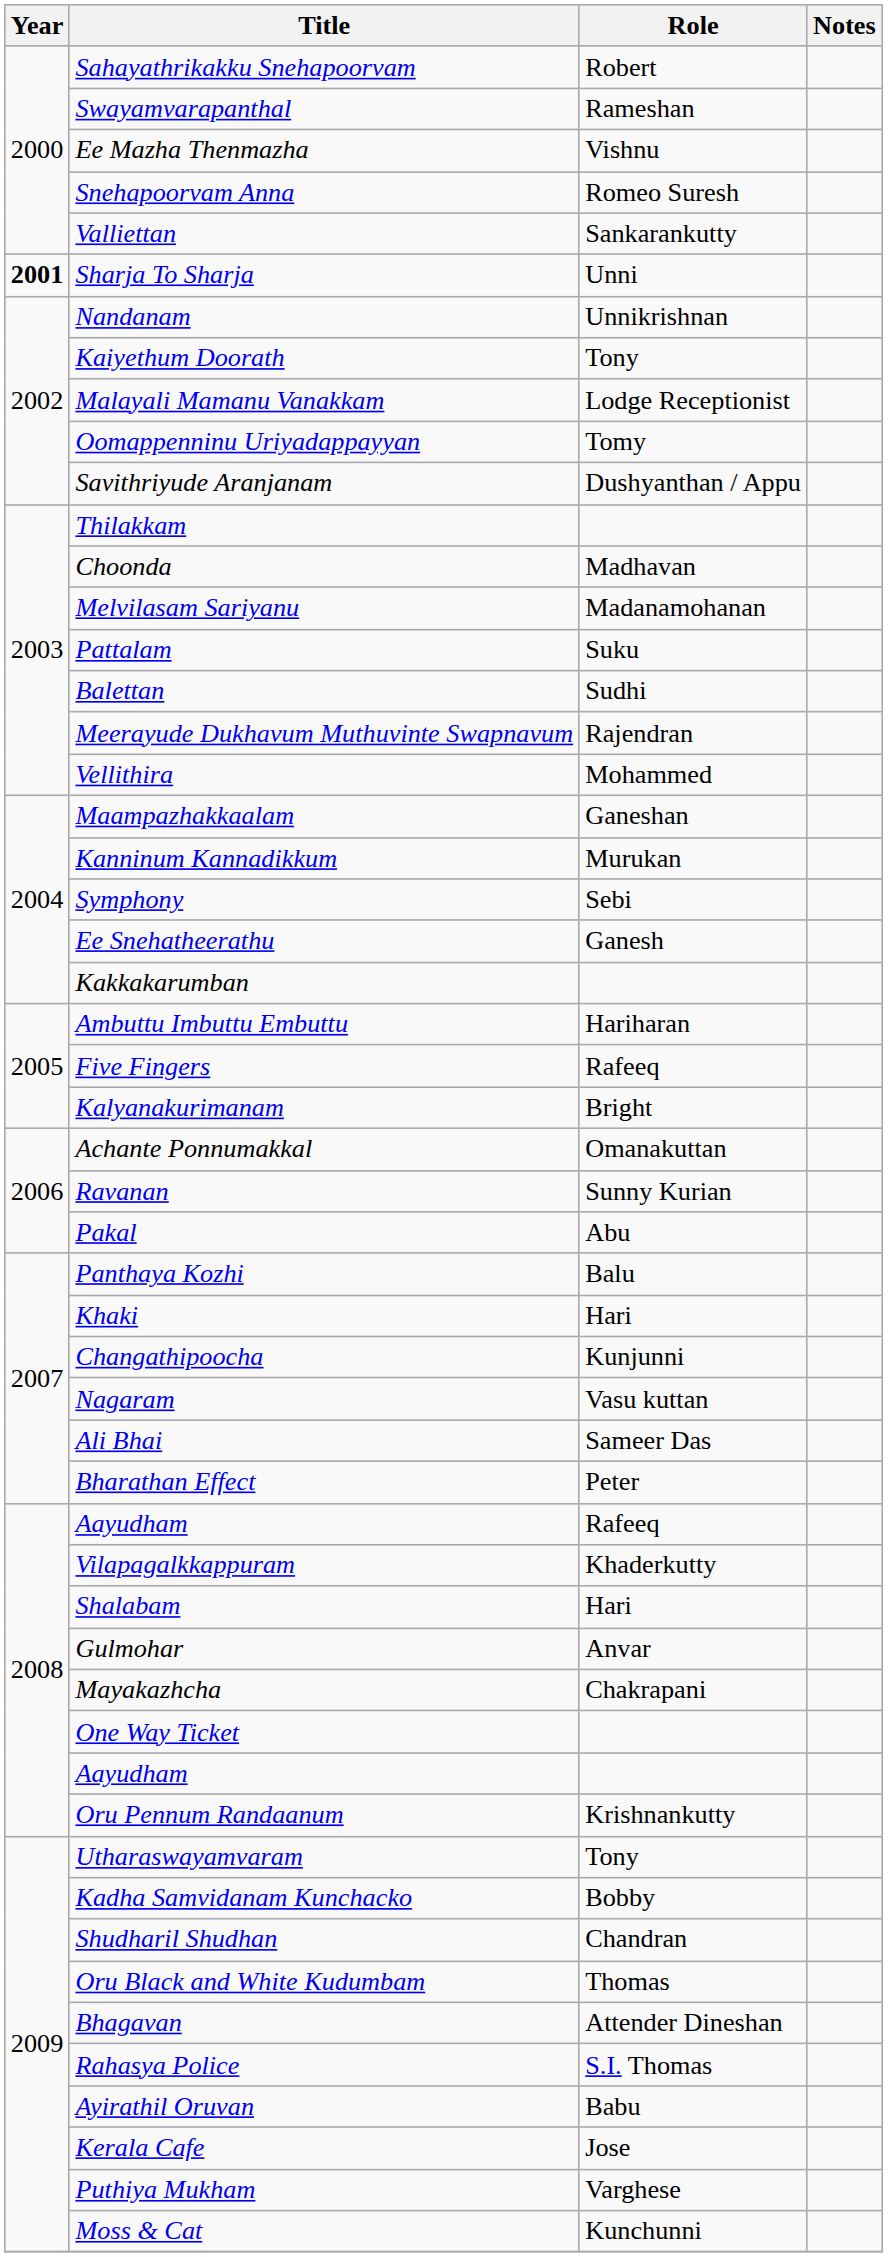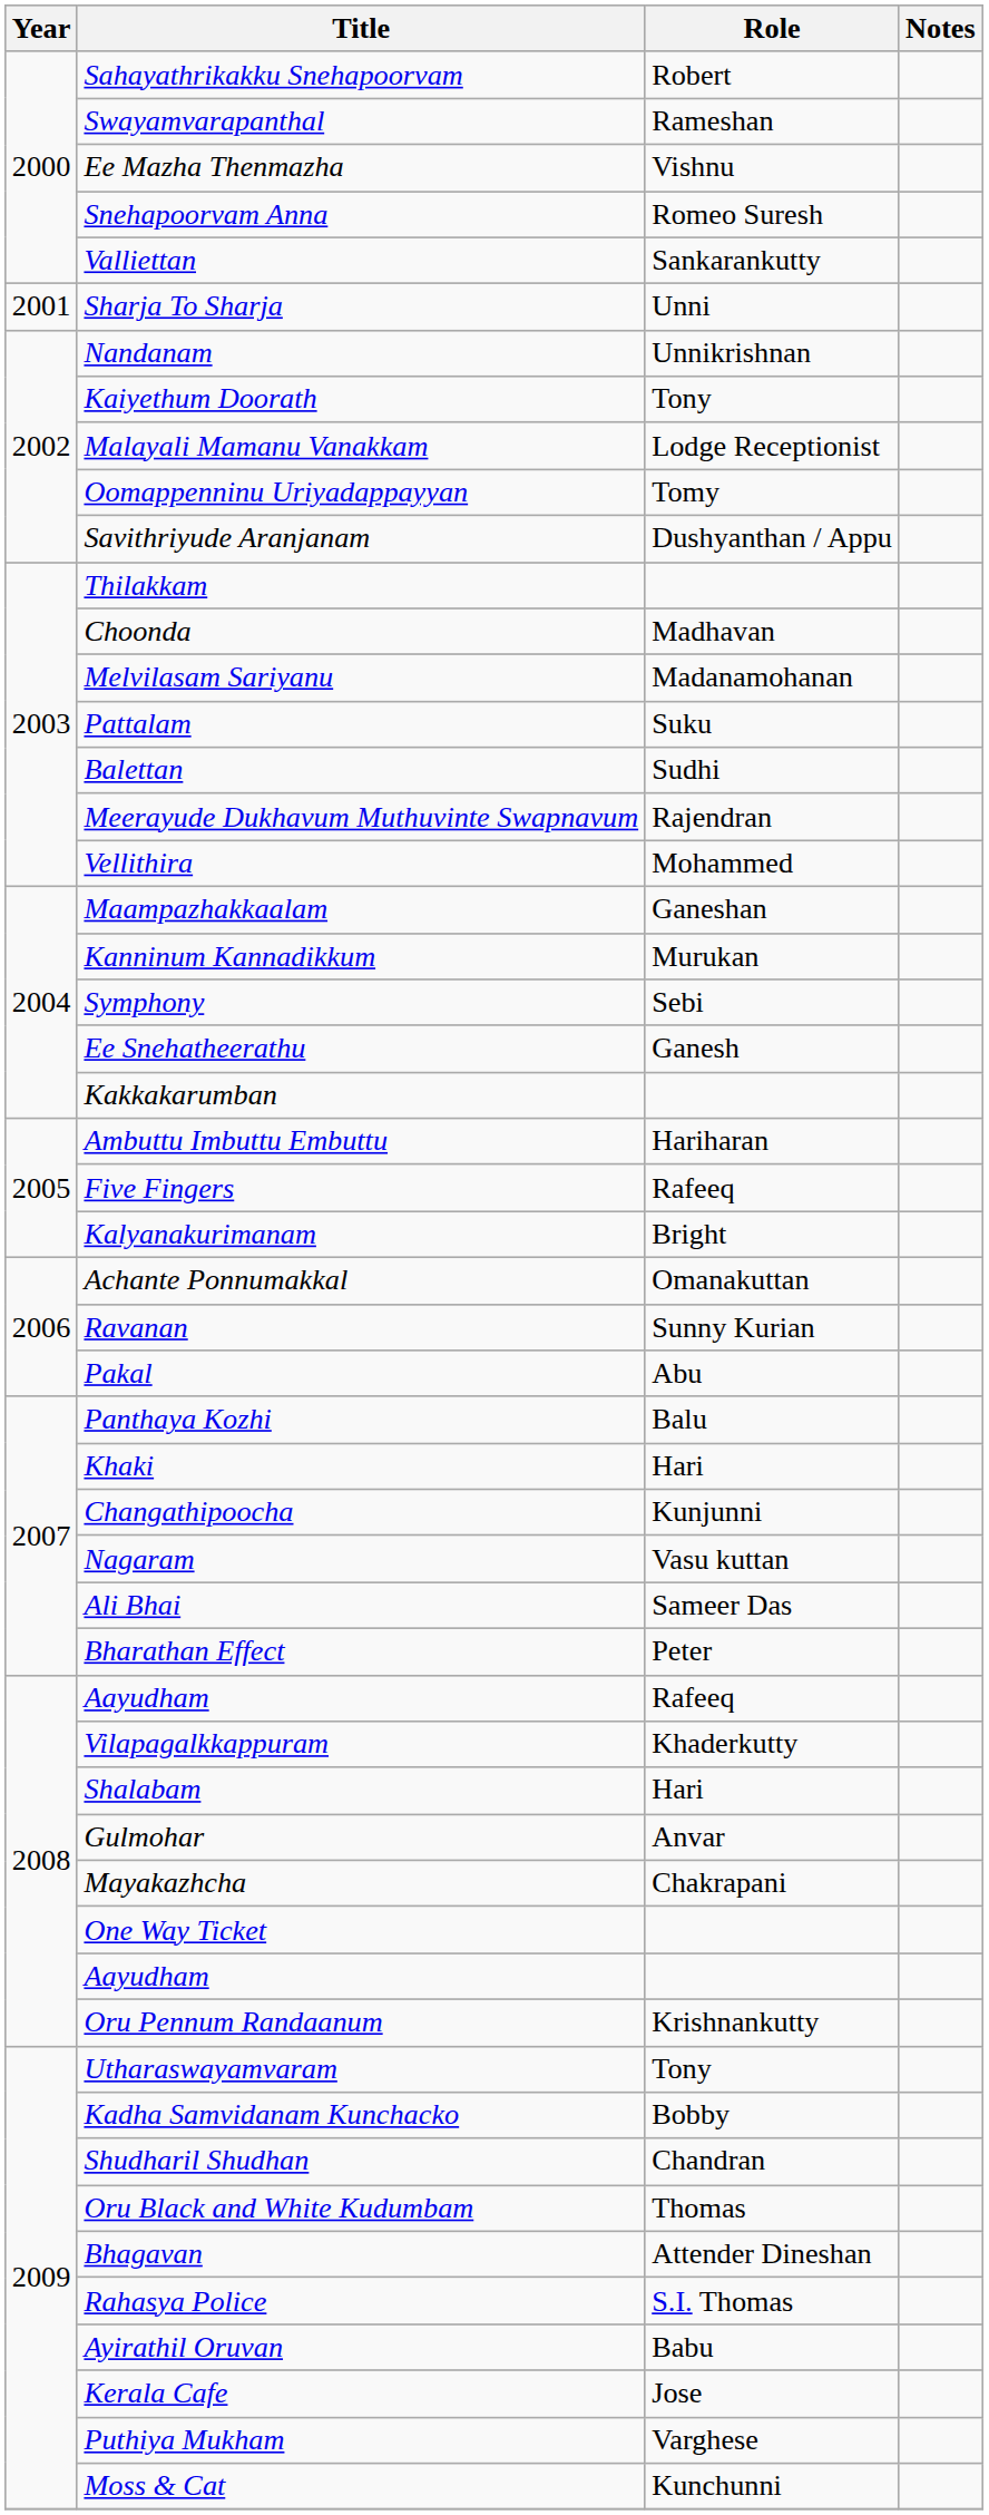Sharja To Sharja | Year: bold -> normal
